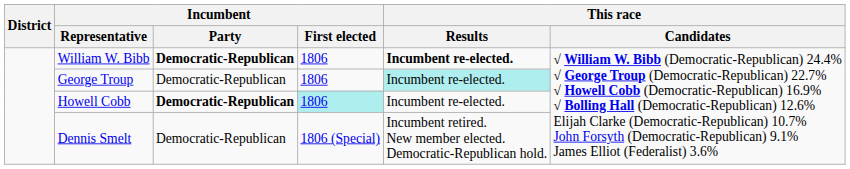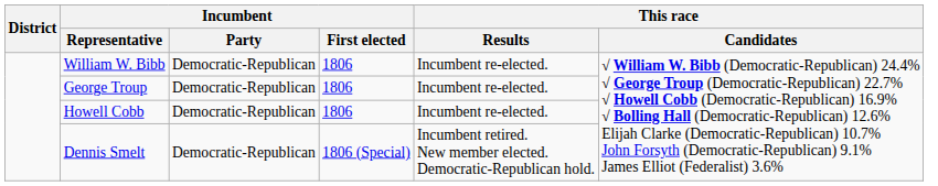William W. Bibb | Incumbent / Party: bold -> normal
William W. Bibb | This race / Results: bold -> normal
George Troup | This race / Results: paleturquoise background -> no background
Howell Cobb | Incumbent / Party: bold -> normal
Howell Cobb | Incumbent / First elected: paleturquoise background -> no background
